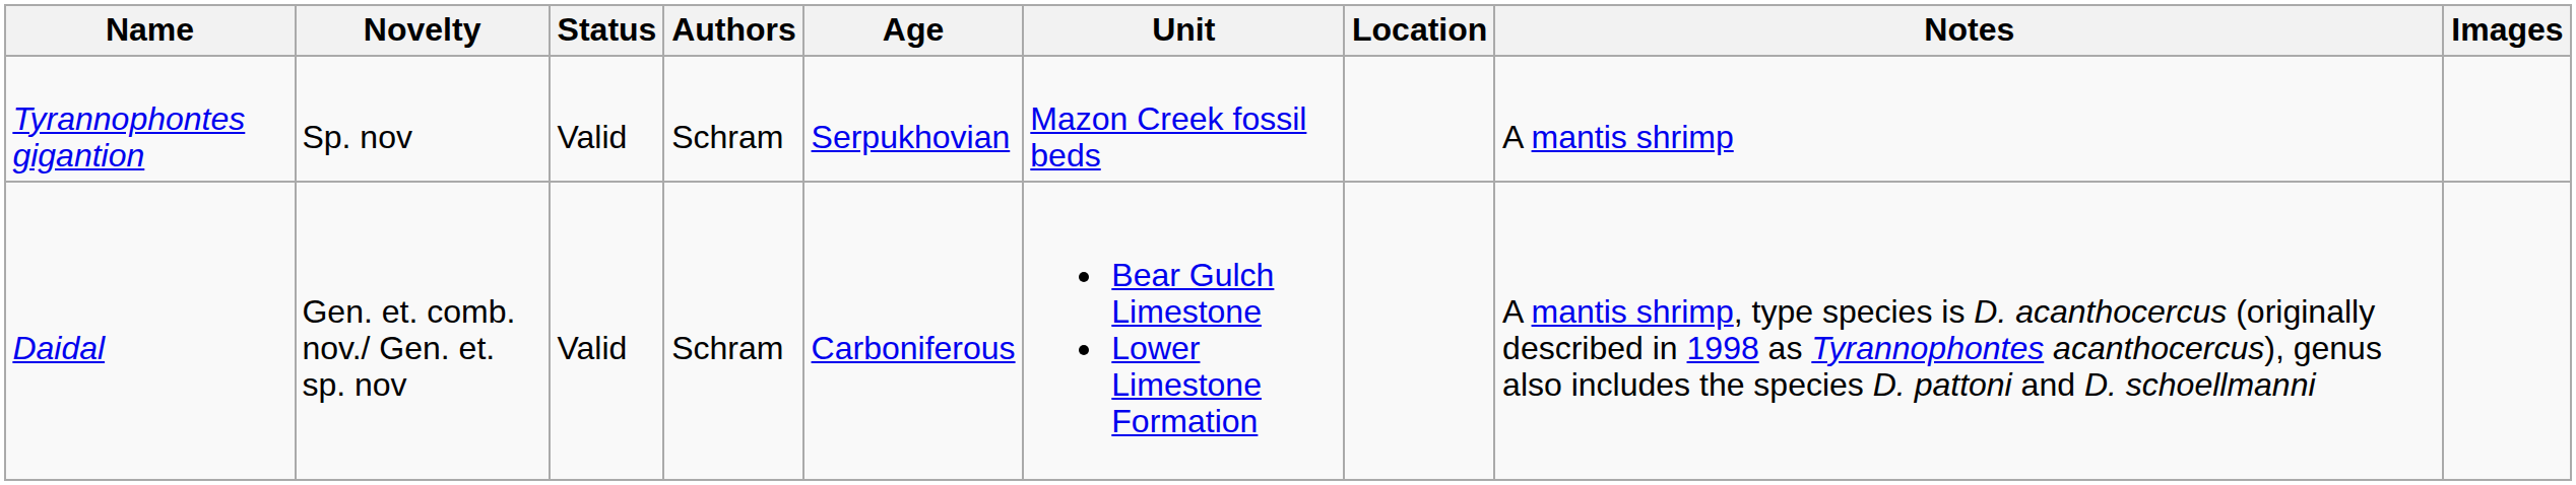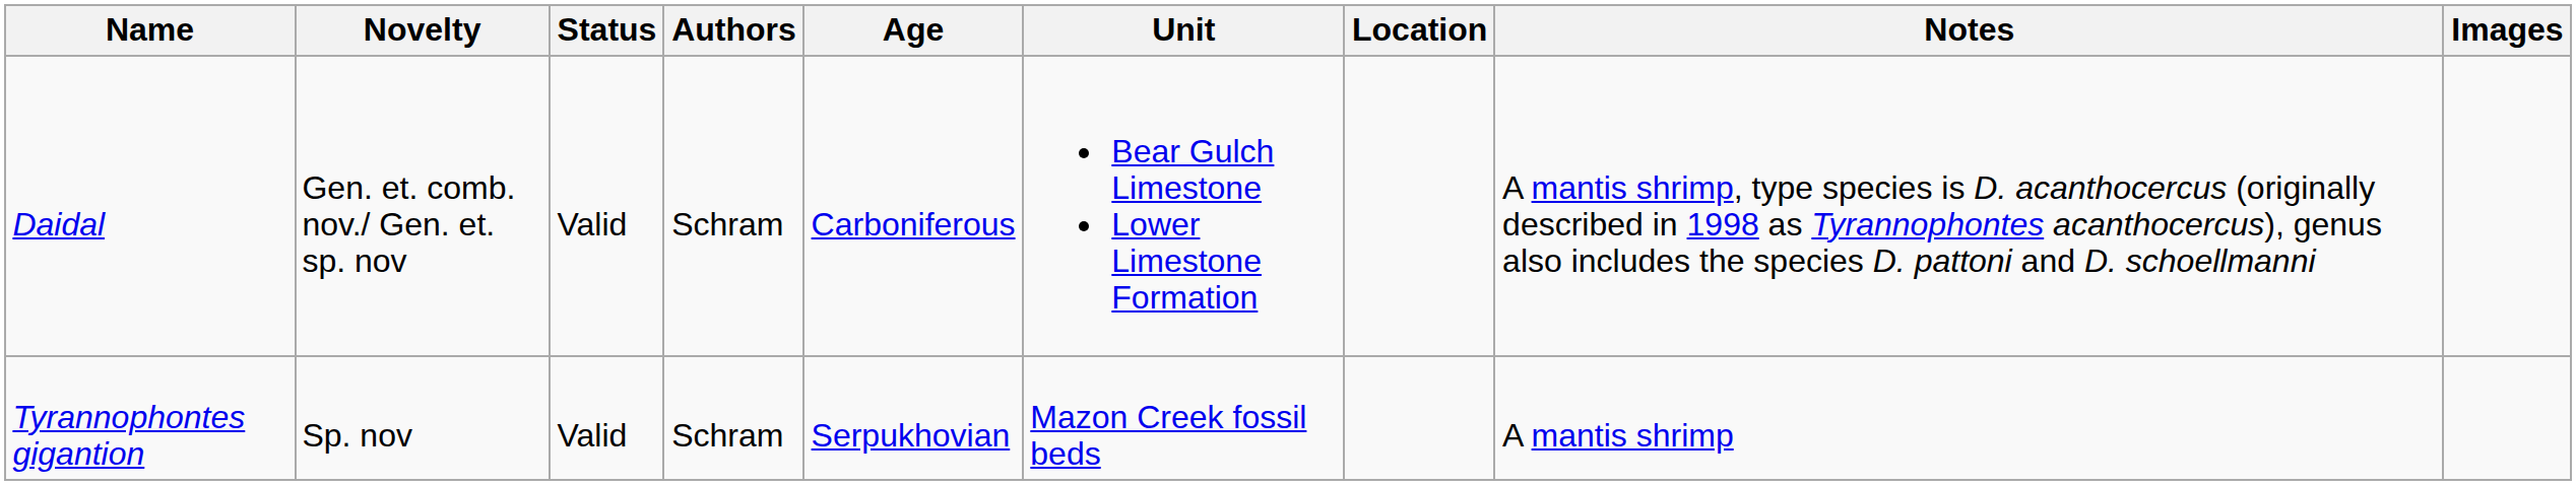rows swapped: Daidal <-> Tyrannophontes gigantion
